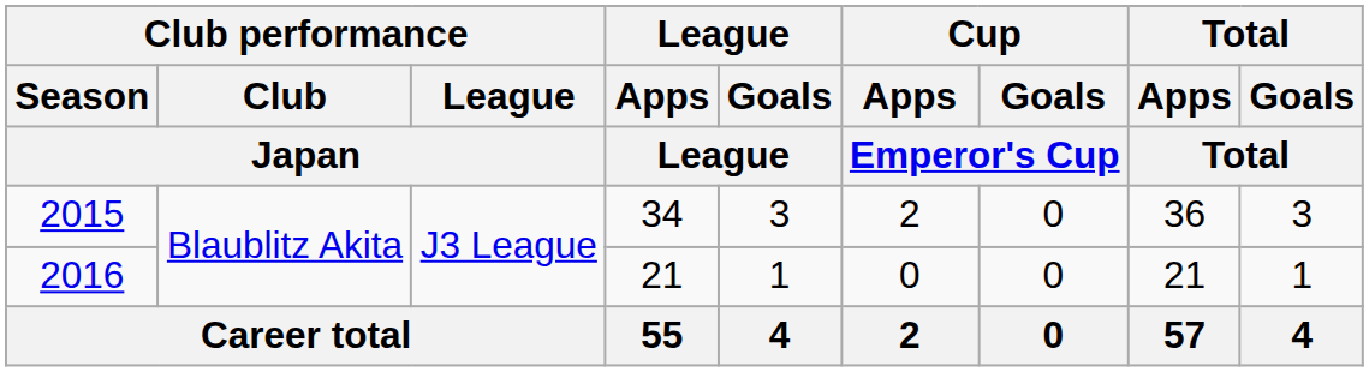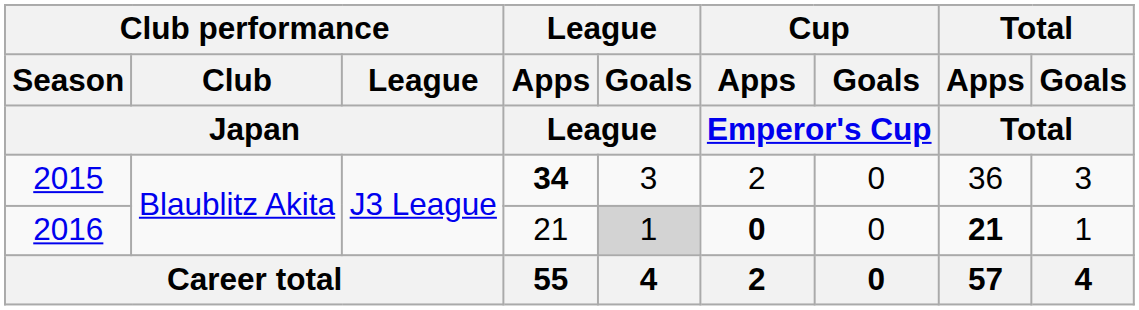2015 | League / Apps / League: normal -> bold
2016 | League / Goals / League: no background -> lightgrey background
2016 | Cup / Apps / Emperor's Cup: normal -> bold
2016 | Total / Apps / Total: normal -> bold
